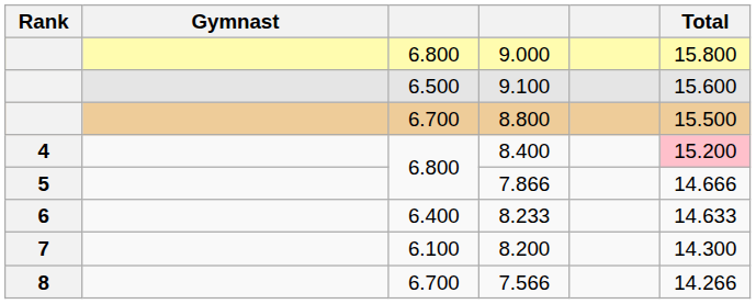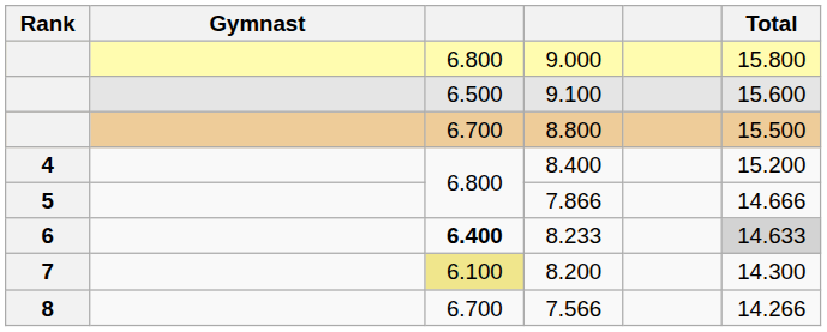8.400 | Total: pink background -> no background
8.233 | column 3: normal -> bold
8.233 | Total: no background -> lightgrey background
8.200 | column 3: no background -> khaki background
